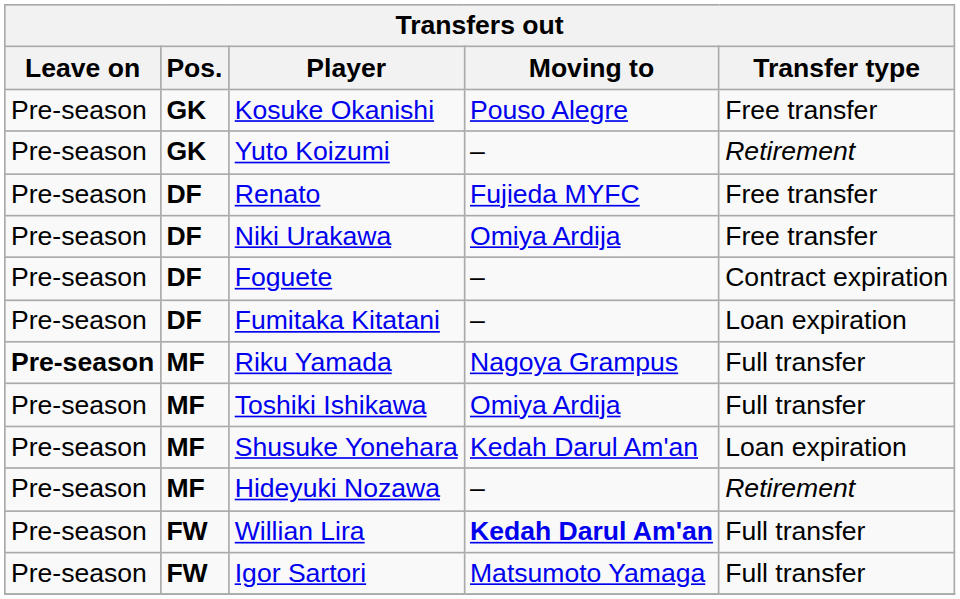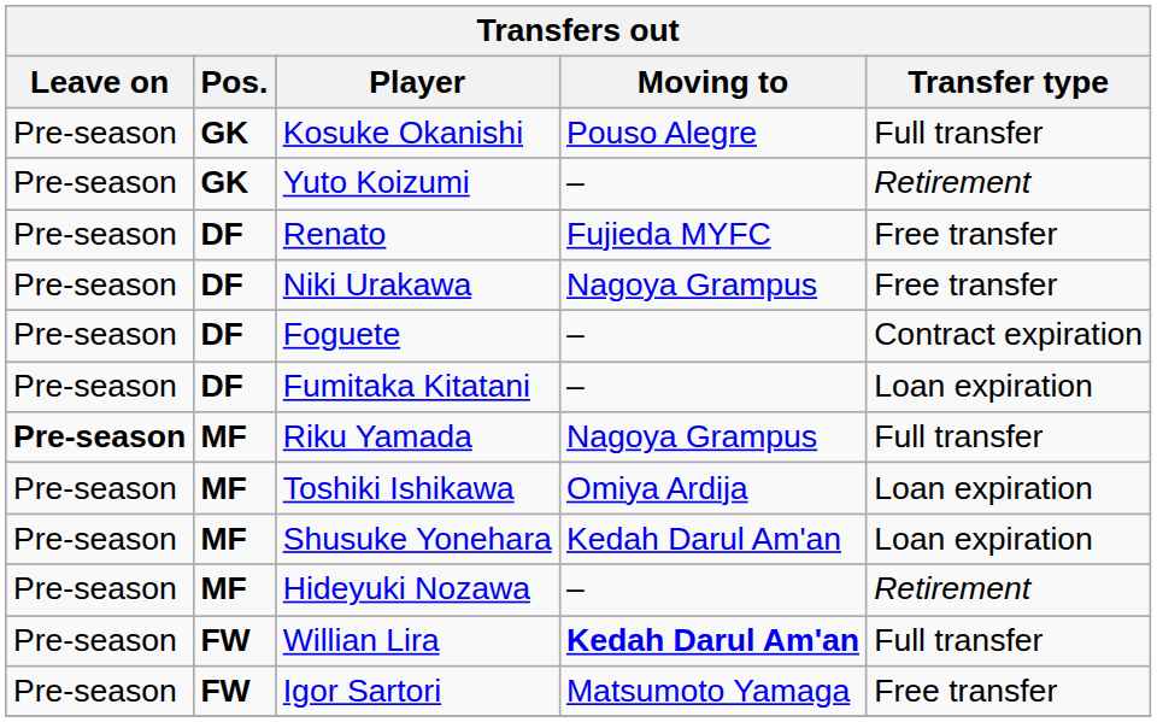Kosuke Okanishi | Transfer type: Free transfer -> Full transfer
Niki Urakawa | Moving to: Omiya Ardija -> Nagoya Grampus
Toshiki Ishikawa | Transfer type: Full transfer -> Loan expiration
Igor Sartori | Transfer type: Full transfer -> Free transfer
